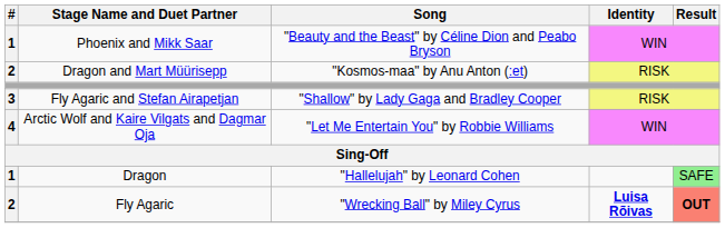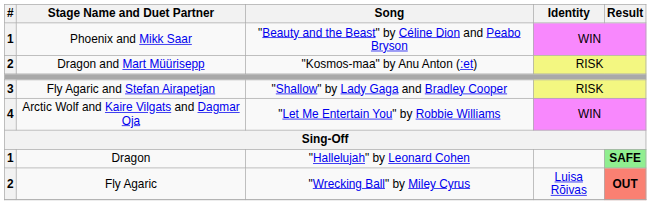Dragon | Result: normal -> bold
Fly Agaric | Identity: bold -> normal
